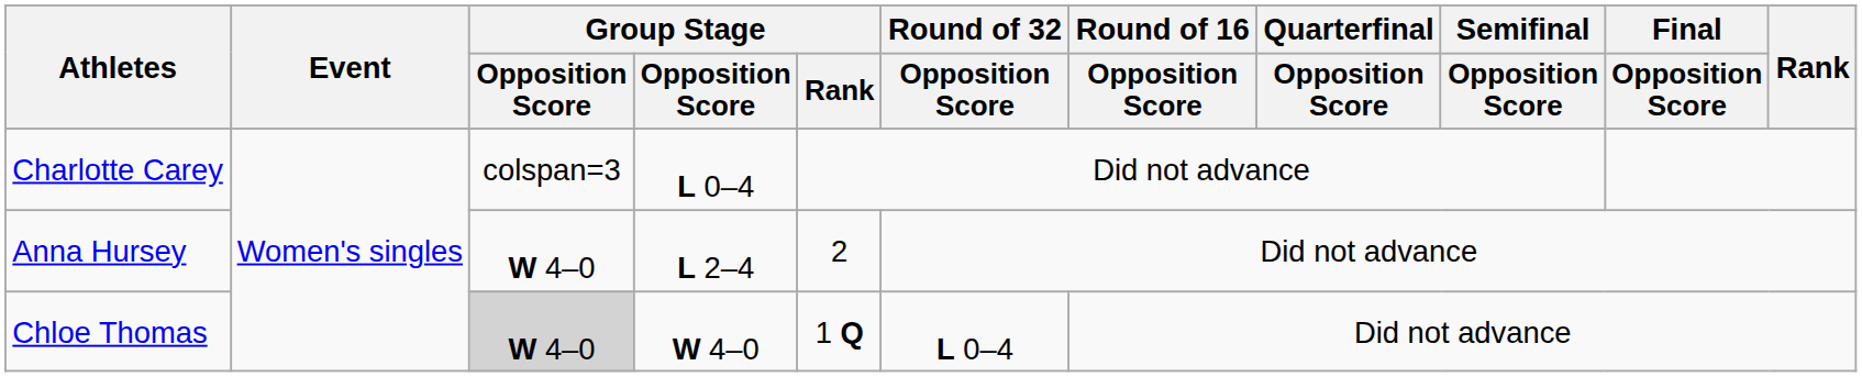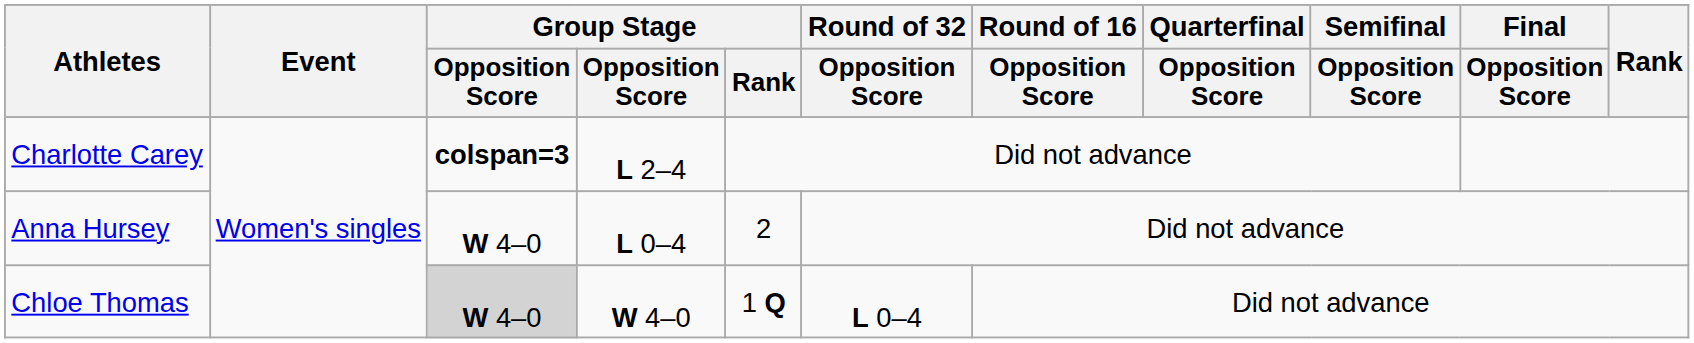Charlotte Carey | column 3: normal -> bold
Charlotte Carey | column 4: L 0–4 -> L 2–4
Anna Hursey | column 4: L 2–4 -> L 0–4
